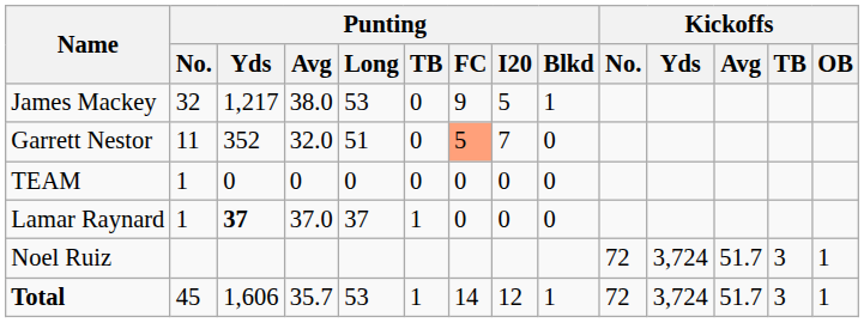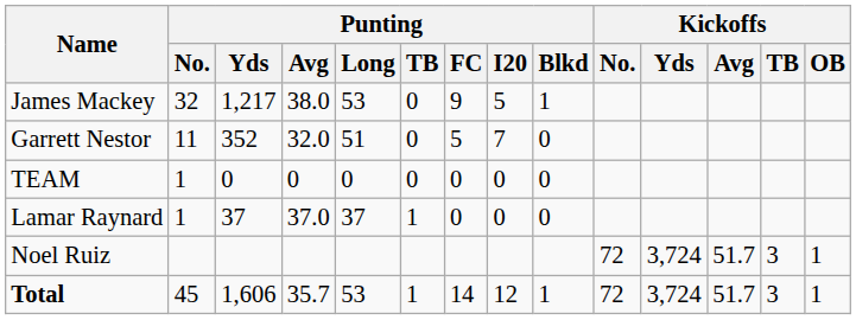Garrett Nestor | Punting / FC: lightsalmon background -> no background
Lamar Raynard | Punting / Yds: bold -> normal
